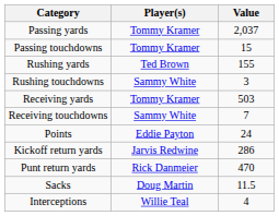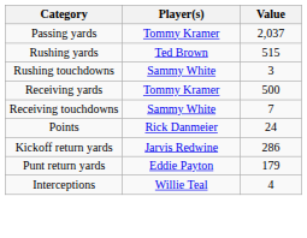- row: Passing touchdowns | Tommy Kramer | 15
Rushing yards | Value: 155 -> 515
Receiving yards | Value: 503 -> 500
Points | Player(s): Eddie Payton -> Rick Danmeier
Punt return yards | Player(s): Rick Danmeier -> Eddie Payton
Punt return yards | Value: 470 -> 179
- row: Sacks | Doug Martin | 11.5
